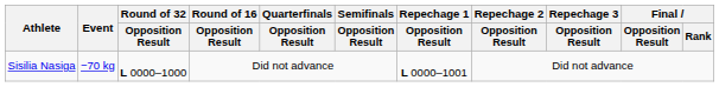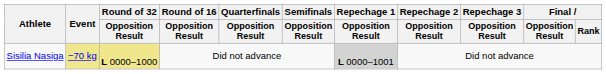Sisilia Nasiga | Event: no background -> khaki background
Sisilia Nasiga | Round of 32 / Opposition Result: no background -> khaki background
Sisilia Nasiga | Repechage 1 / Opposition Result: no background -> lightgrey background
